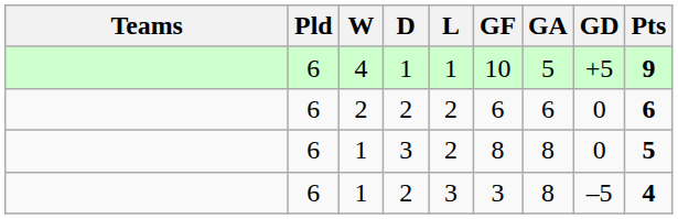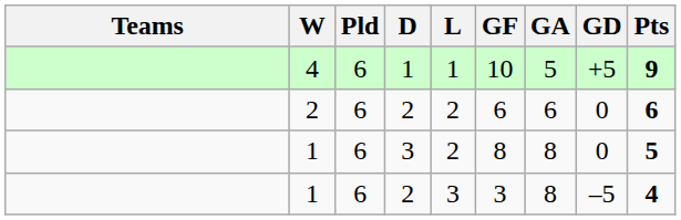columns swapped: Pld <-> W
